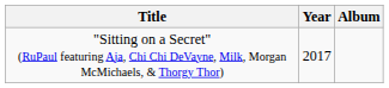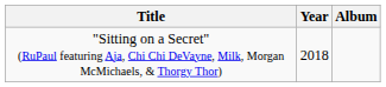row 2 | Year: 2017 -> 2018
